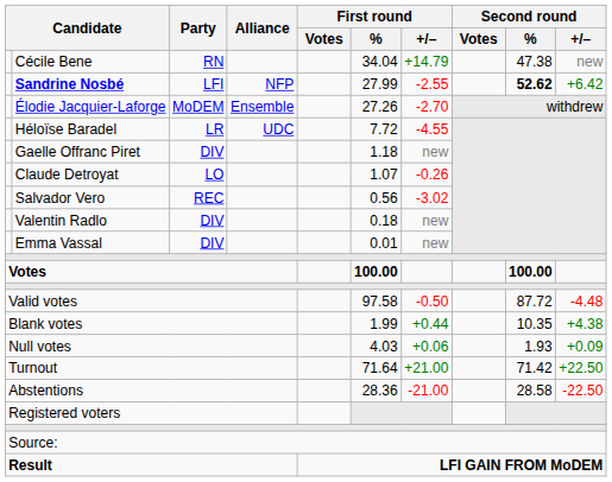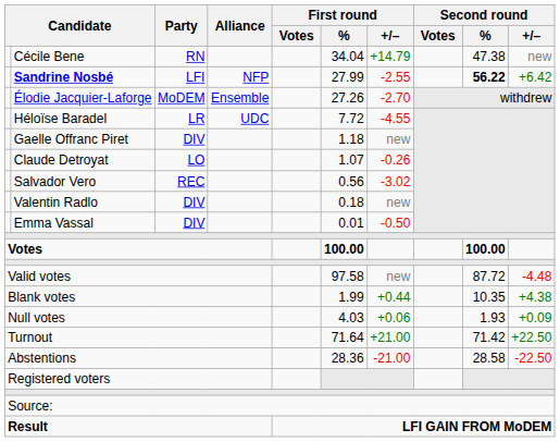Sandrine Nosbé | Second round / %: 52.62 -> 56.22
Emma Vassal | First round / +/–: new -> -0.50
Valid votes | First round / +/–: -0.50 -> new
